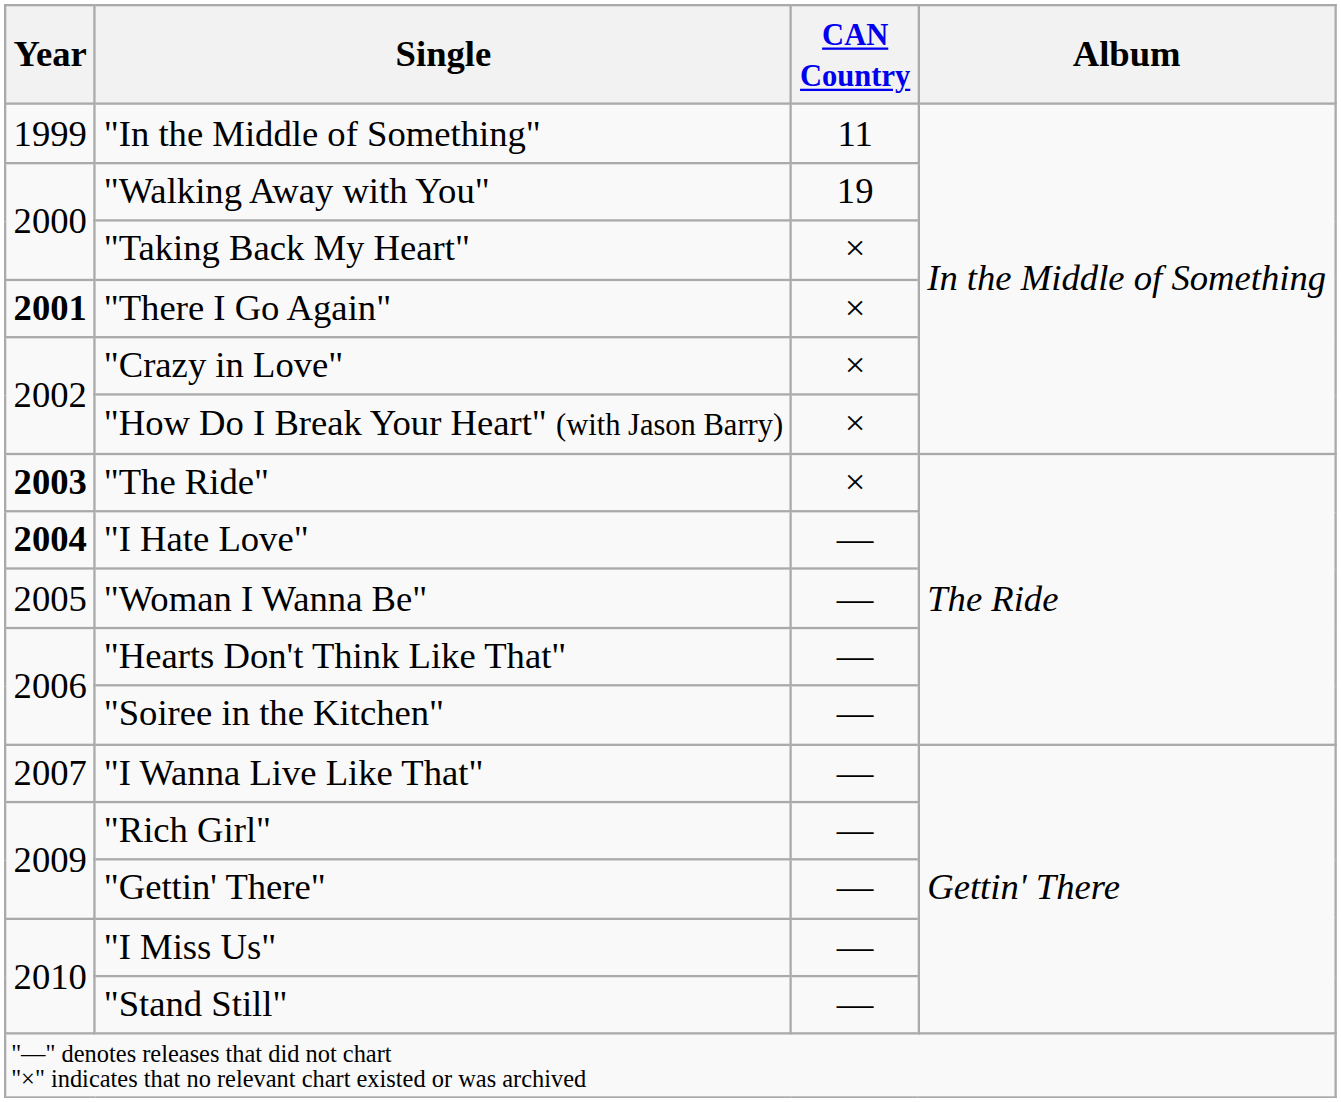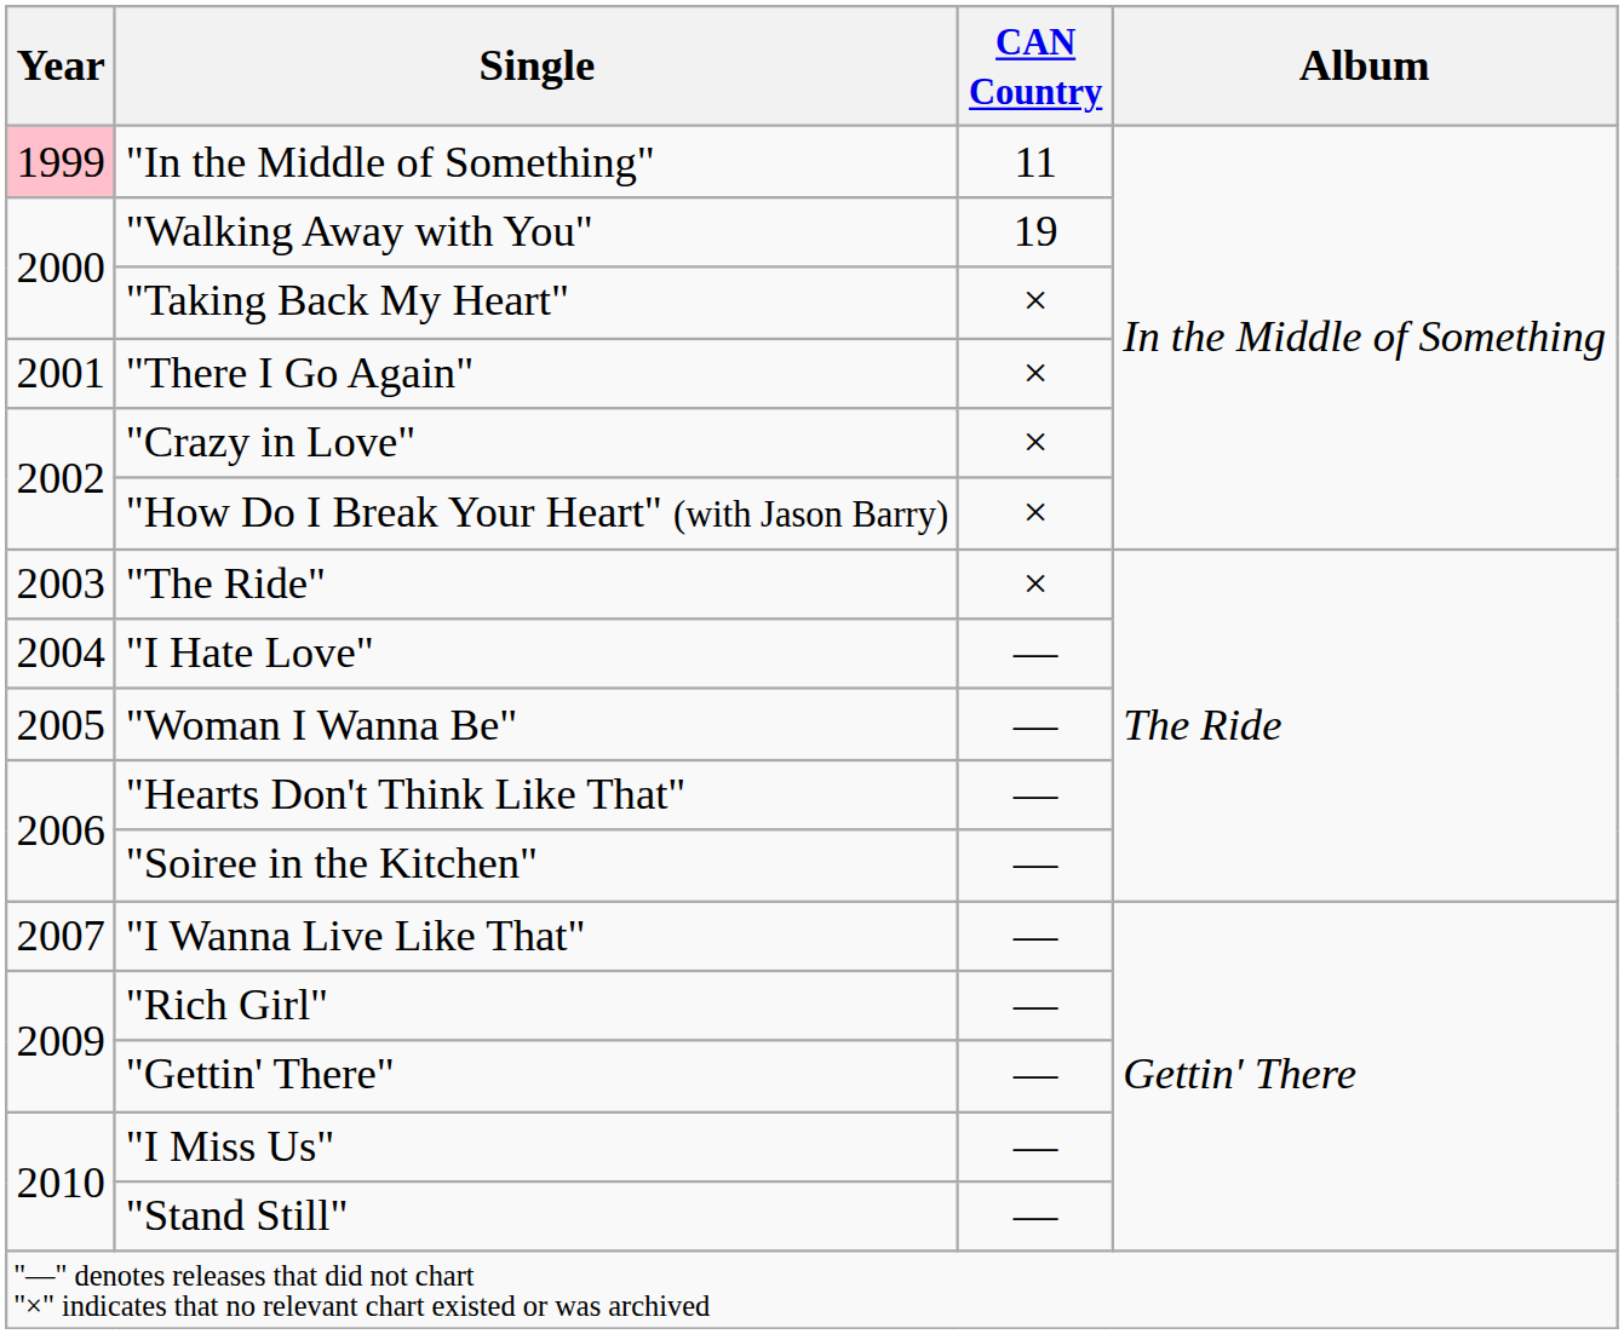"In the Middle of Something" | Year: no background -> pink background
"There I Go Again" | Year: bold -> normal
"The Ride" | Year: bold -> normal
"I Hate Love" | Year: bold -> normal
